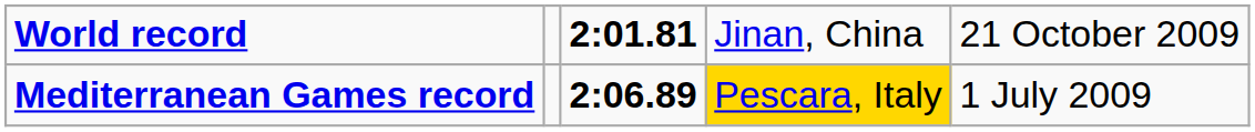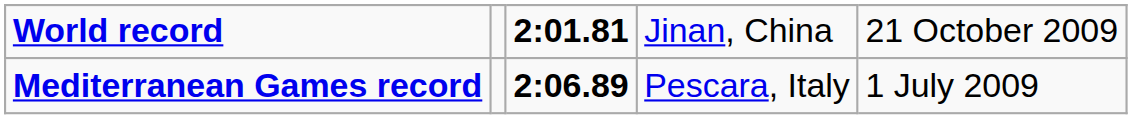Mediterranean Games record | column 4: gold background -> no background
